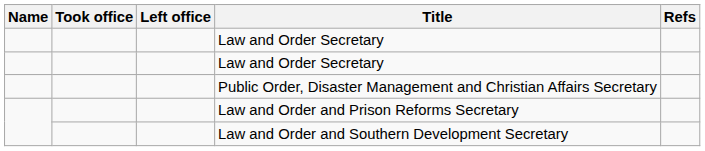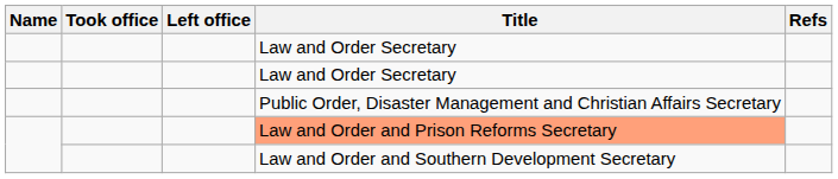Law and Order and Prison Reforms Secretary | Title: no background -> lightsalmon background
